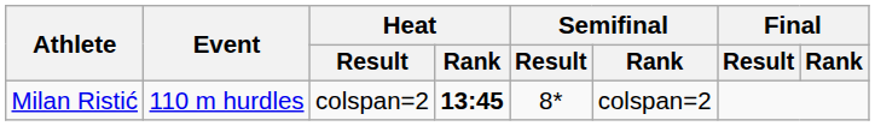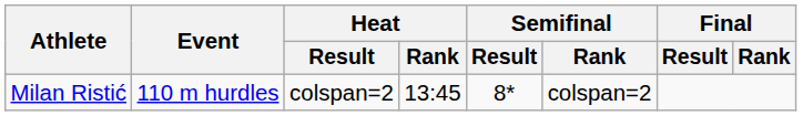Milan Ristić | Heat / Rank: bold -> normal
